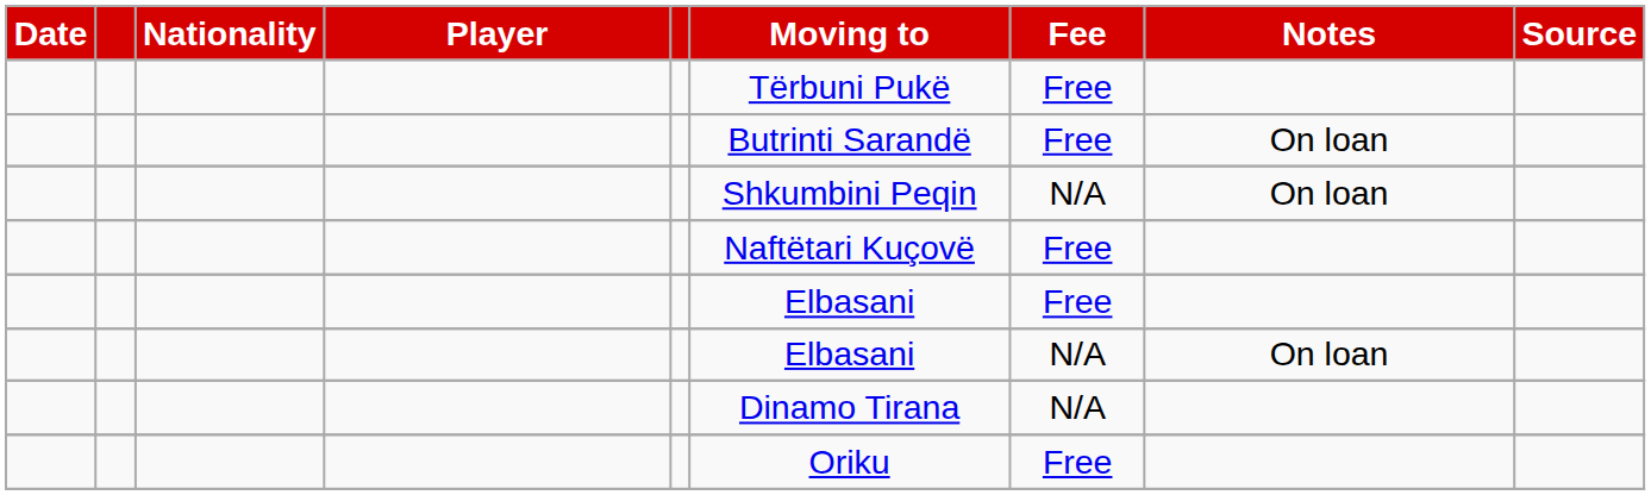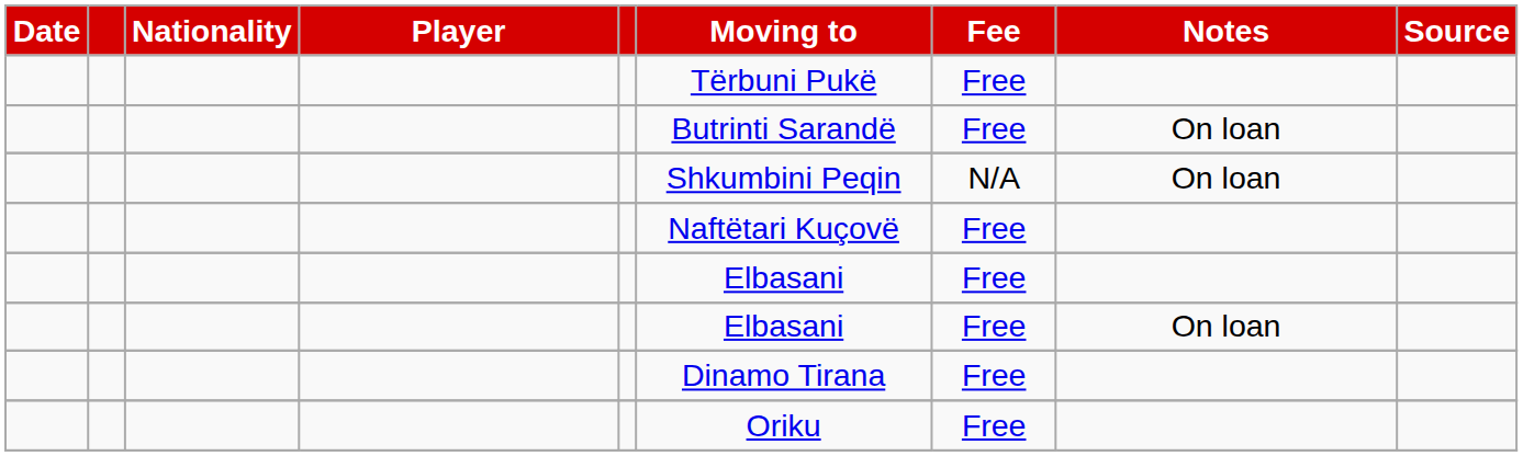row 7 | Fee: N/A -> Free
row 8 | Fee: N/A -> Free
